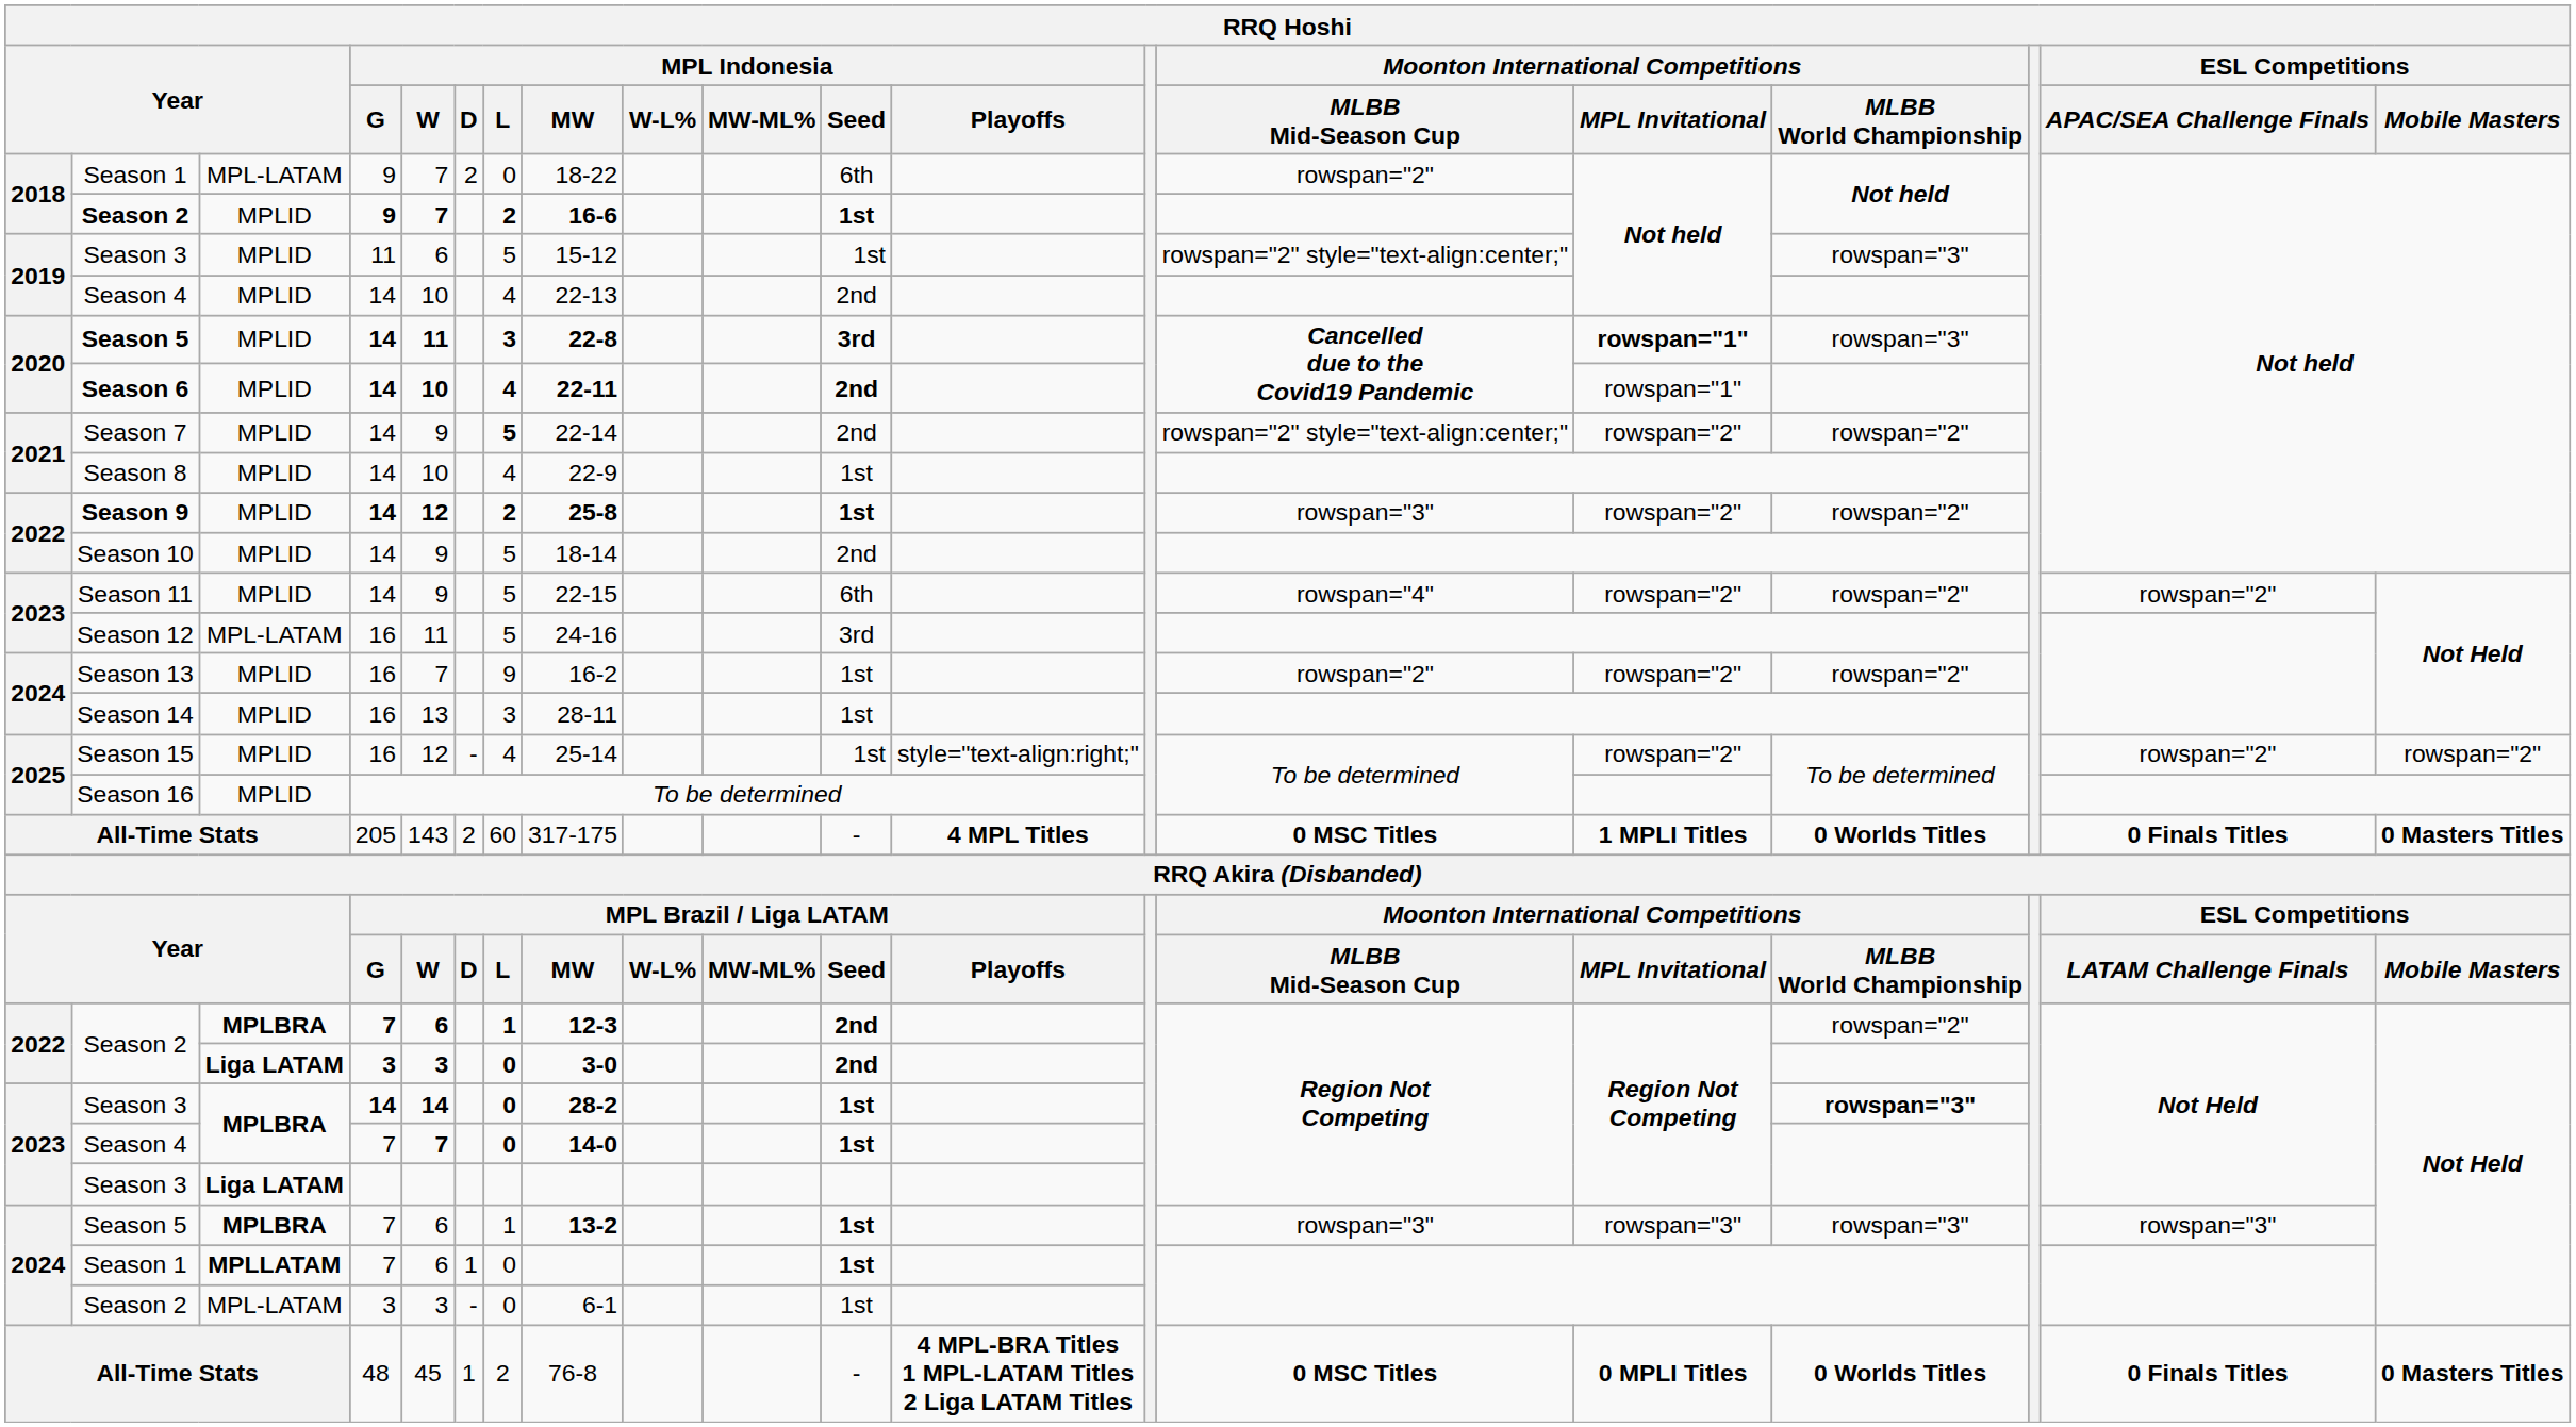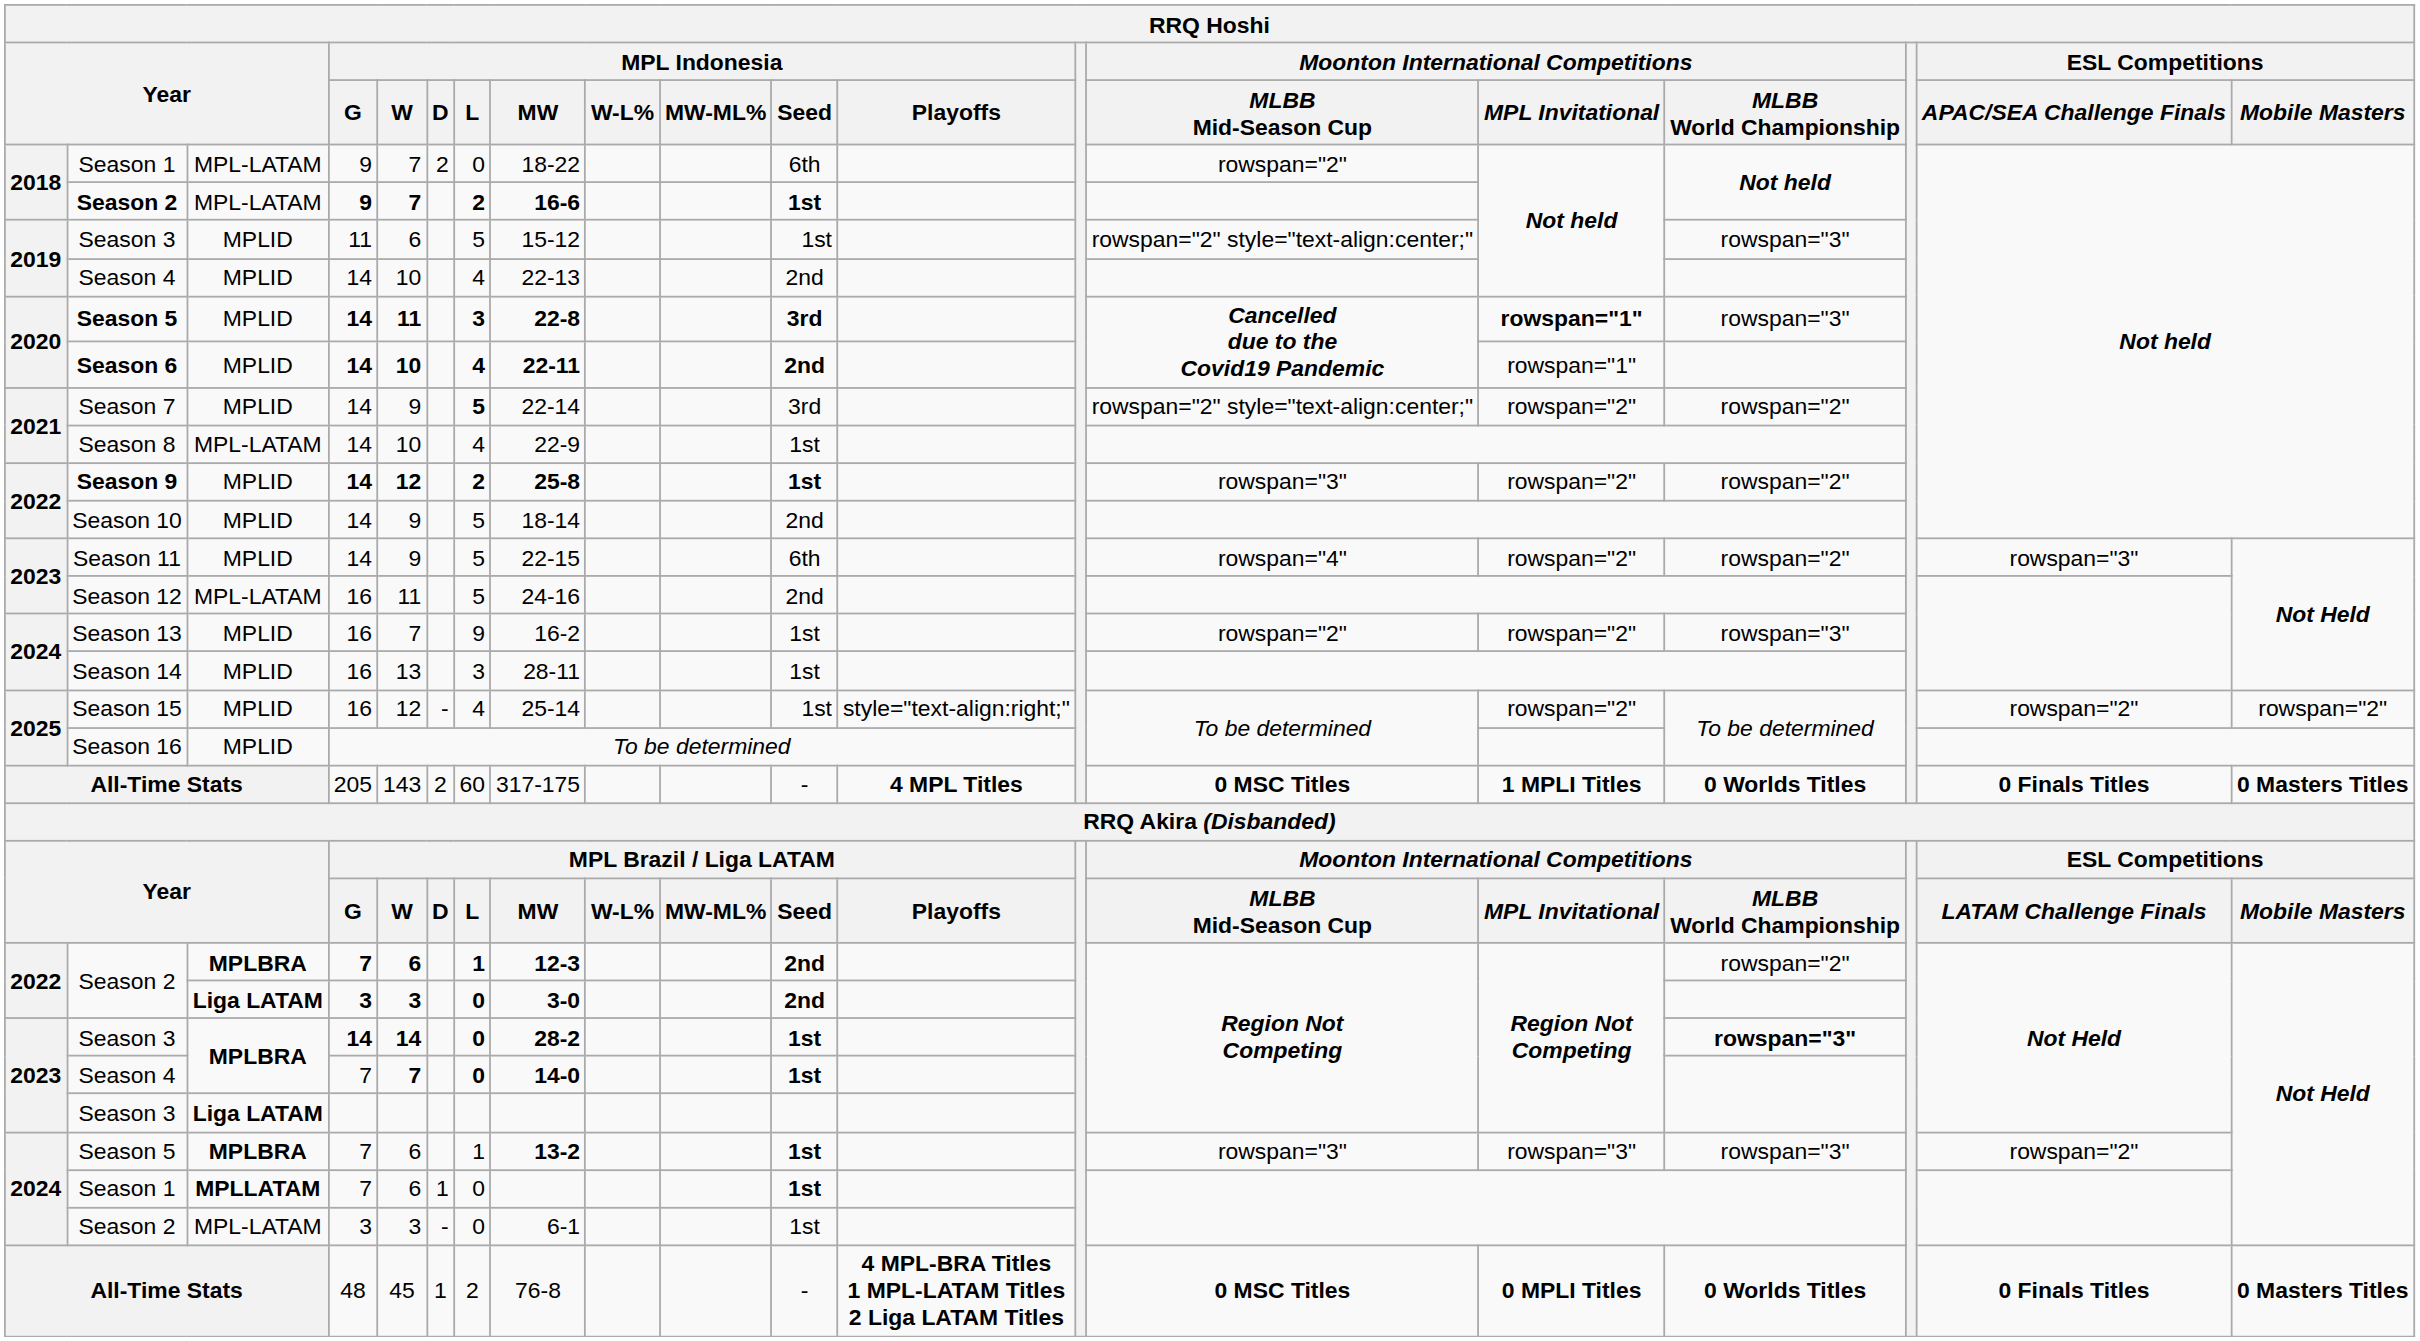Season 2 / 9 | column 3: MPLID -> MPL-LATAM
Season 7 | MPL Indonesia / Seed: 2nd -> 3rd
Season 8 | column 3: MPLID -> MPL-LATAM
Season 11 | ESL Competitions / APAC/SEA Challenge Finals: rowspan="2" -> rowspan="3"
Season 12 | MPL Indonesia / Seed: 3rd -> 2nd
Season 13 | Moonton International Competitions / MLBB World Championship: rowspan="2" -> rowspan="3"
Season 5 / 7 | ESL Competitions / APAC/SEA Challenge Finals: rowspan="3" -> rowspan="2"
